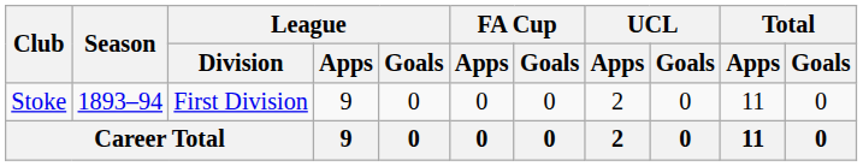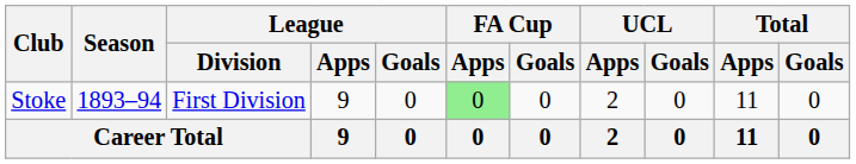Stoke | FA Cup / Apps: no background -> lightgreen background
